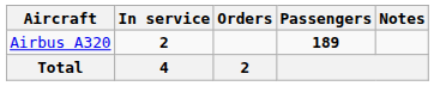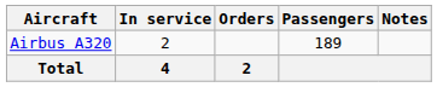Airbus A320 | In service: bold -> normal
Airbus A320 | Passengers: bold -> normal
